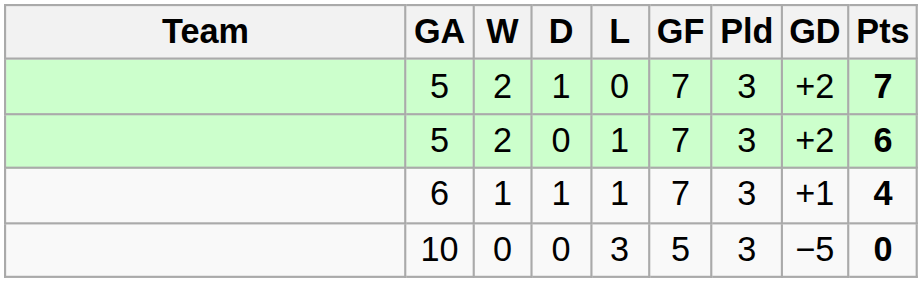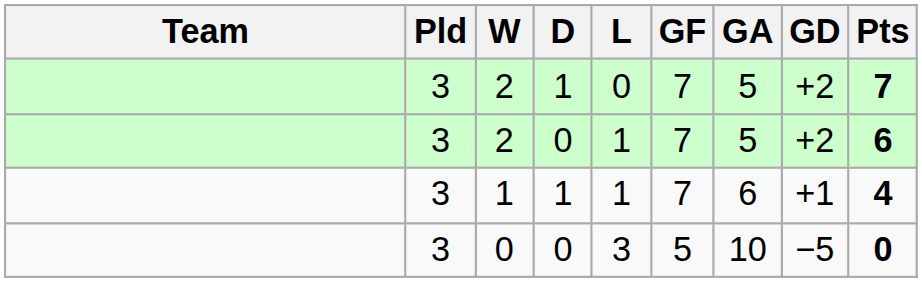columns swapped: Pld <-> GA
